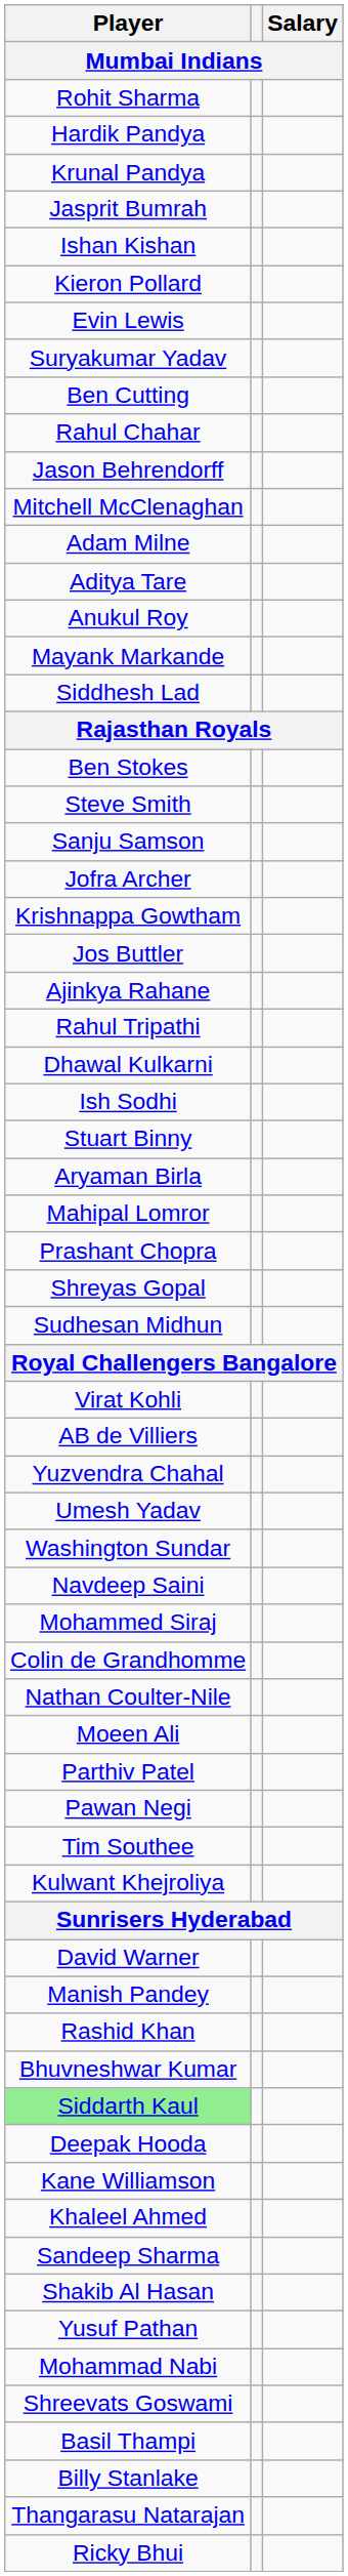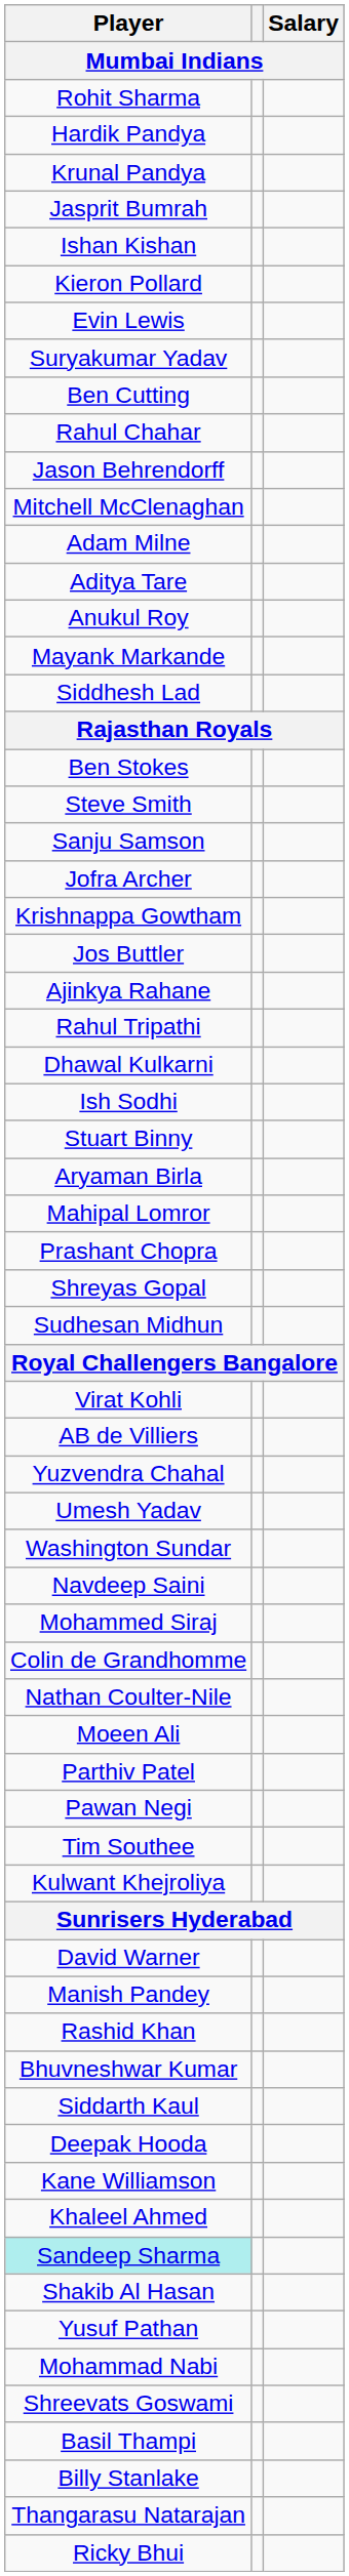Siddarth Kaul | Player: lightgreen background -> no background
Sandeep Sharma | Player: no background -> paleturquoise background
